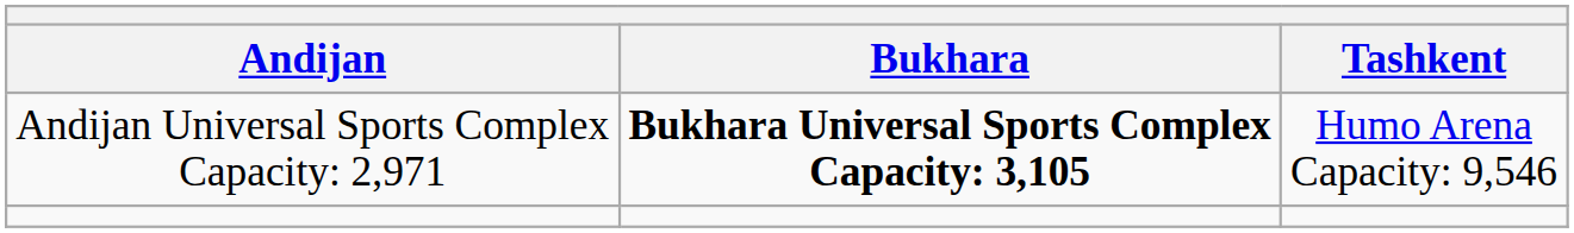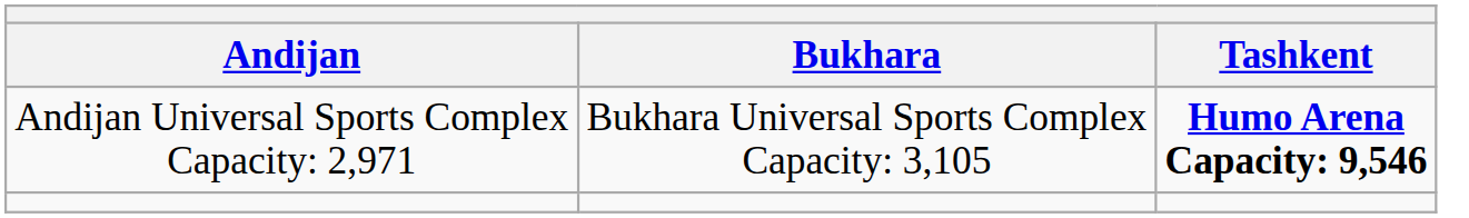Andijan Universal Sports Complex Capacity: 2,971 | Bukhara: bold -> normal
Andijan Universal Sports Complex Capacity: 2,971 | Tashkent: normal -> bold
